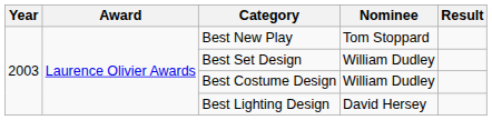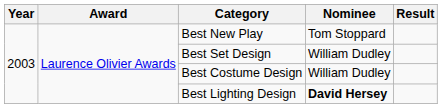Best Lighting Design | Nominee: normal -> bold
